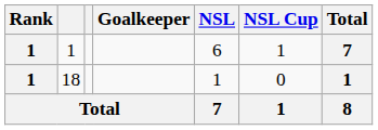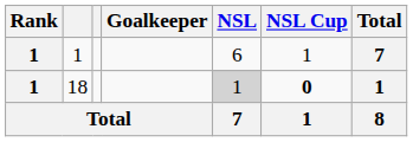18 | NSL: no background -> lightgrey background
18 | NSL Cup: normal -> bold
